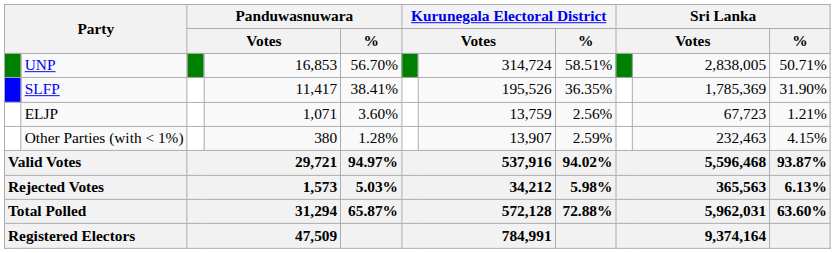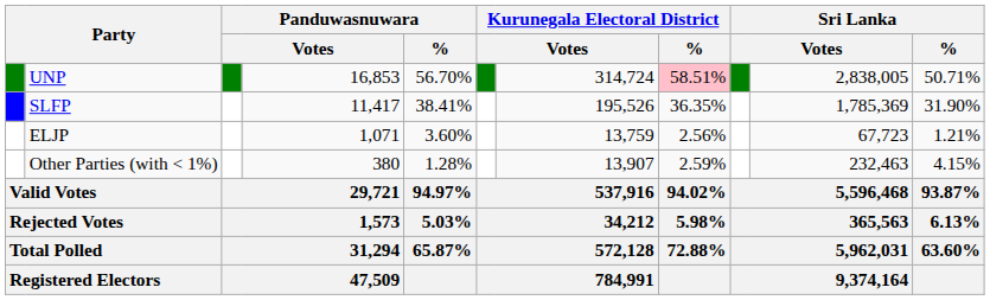UNP | Kurunegala Electoral District / %: no background -> pink background
